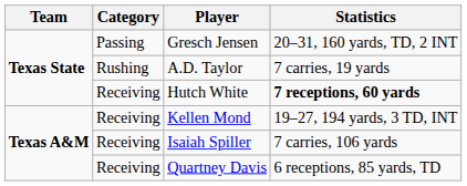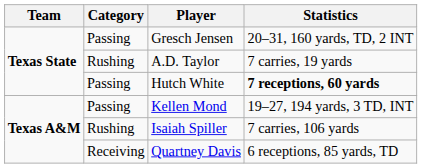Hutch White | Category: Receiving -> Passing
Kellen Mond | Category: Receiving -> Passing
Isaiah Spiller | Category: Receiving -> Rushing
